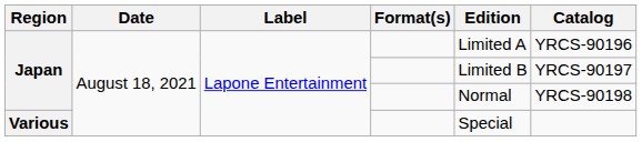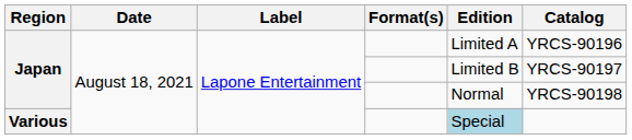Various | Edition: no background -> lightblue background
